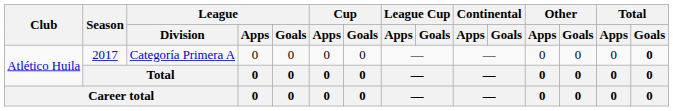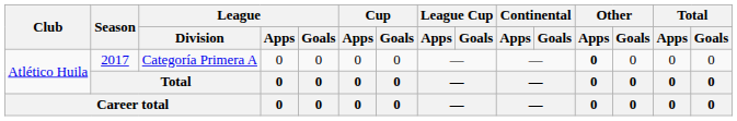Atlético Huila / Categoría Primera A | Other / Apps: normal -> bold
Atlético Huila / Categoría Primera A | Total / Goals: bold -> normal
